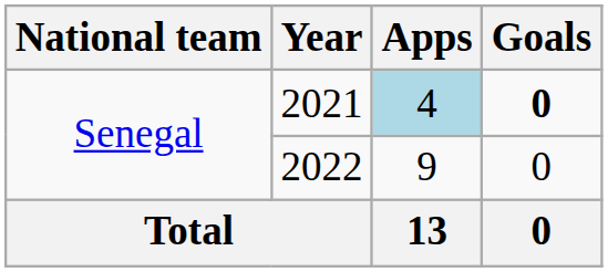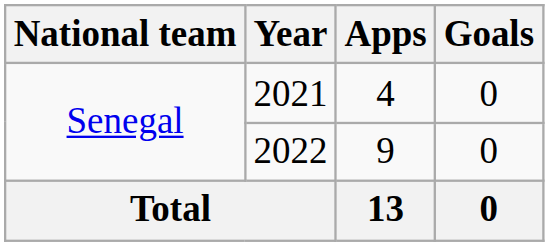2021 | Apps: lightblue background -> no background
2021 | Goals: bold -> normal
